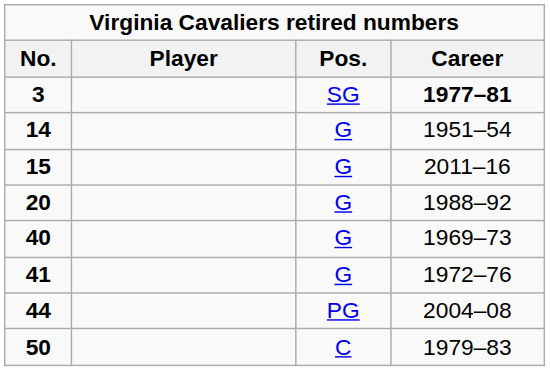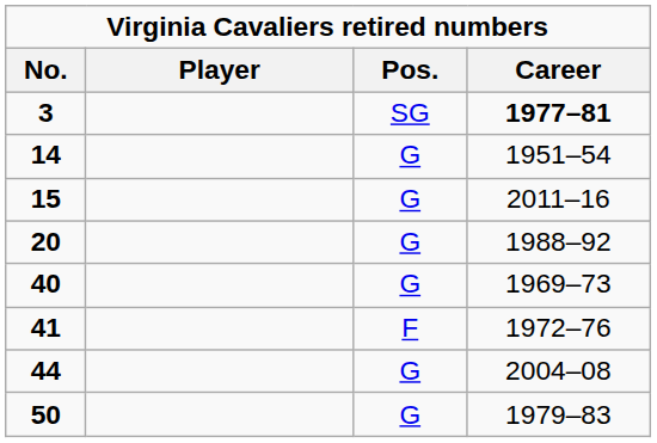41 | Pos.: G -> F
44 | Pos.: PG -> G
50 | Pos.: C -> G
